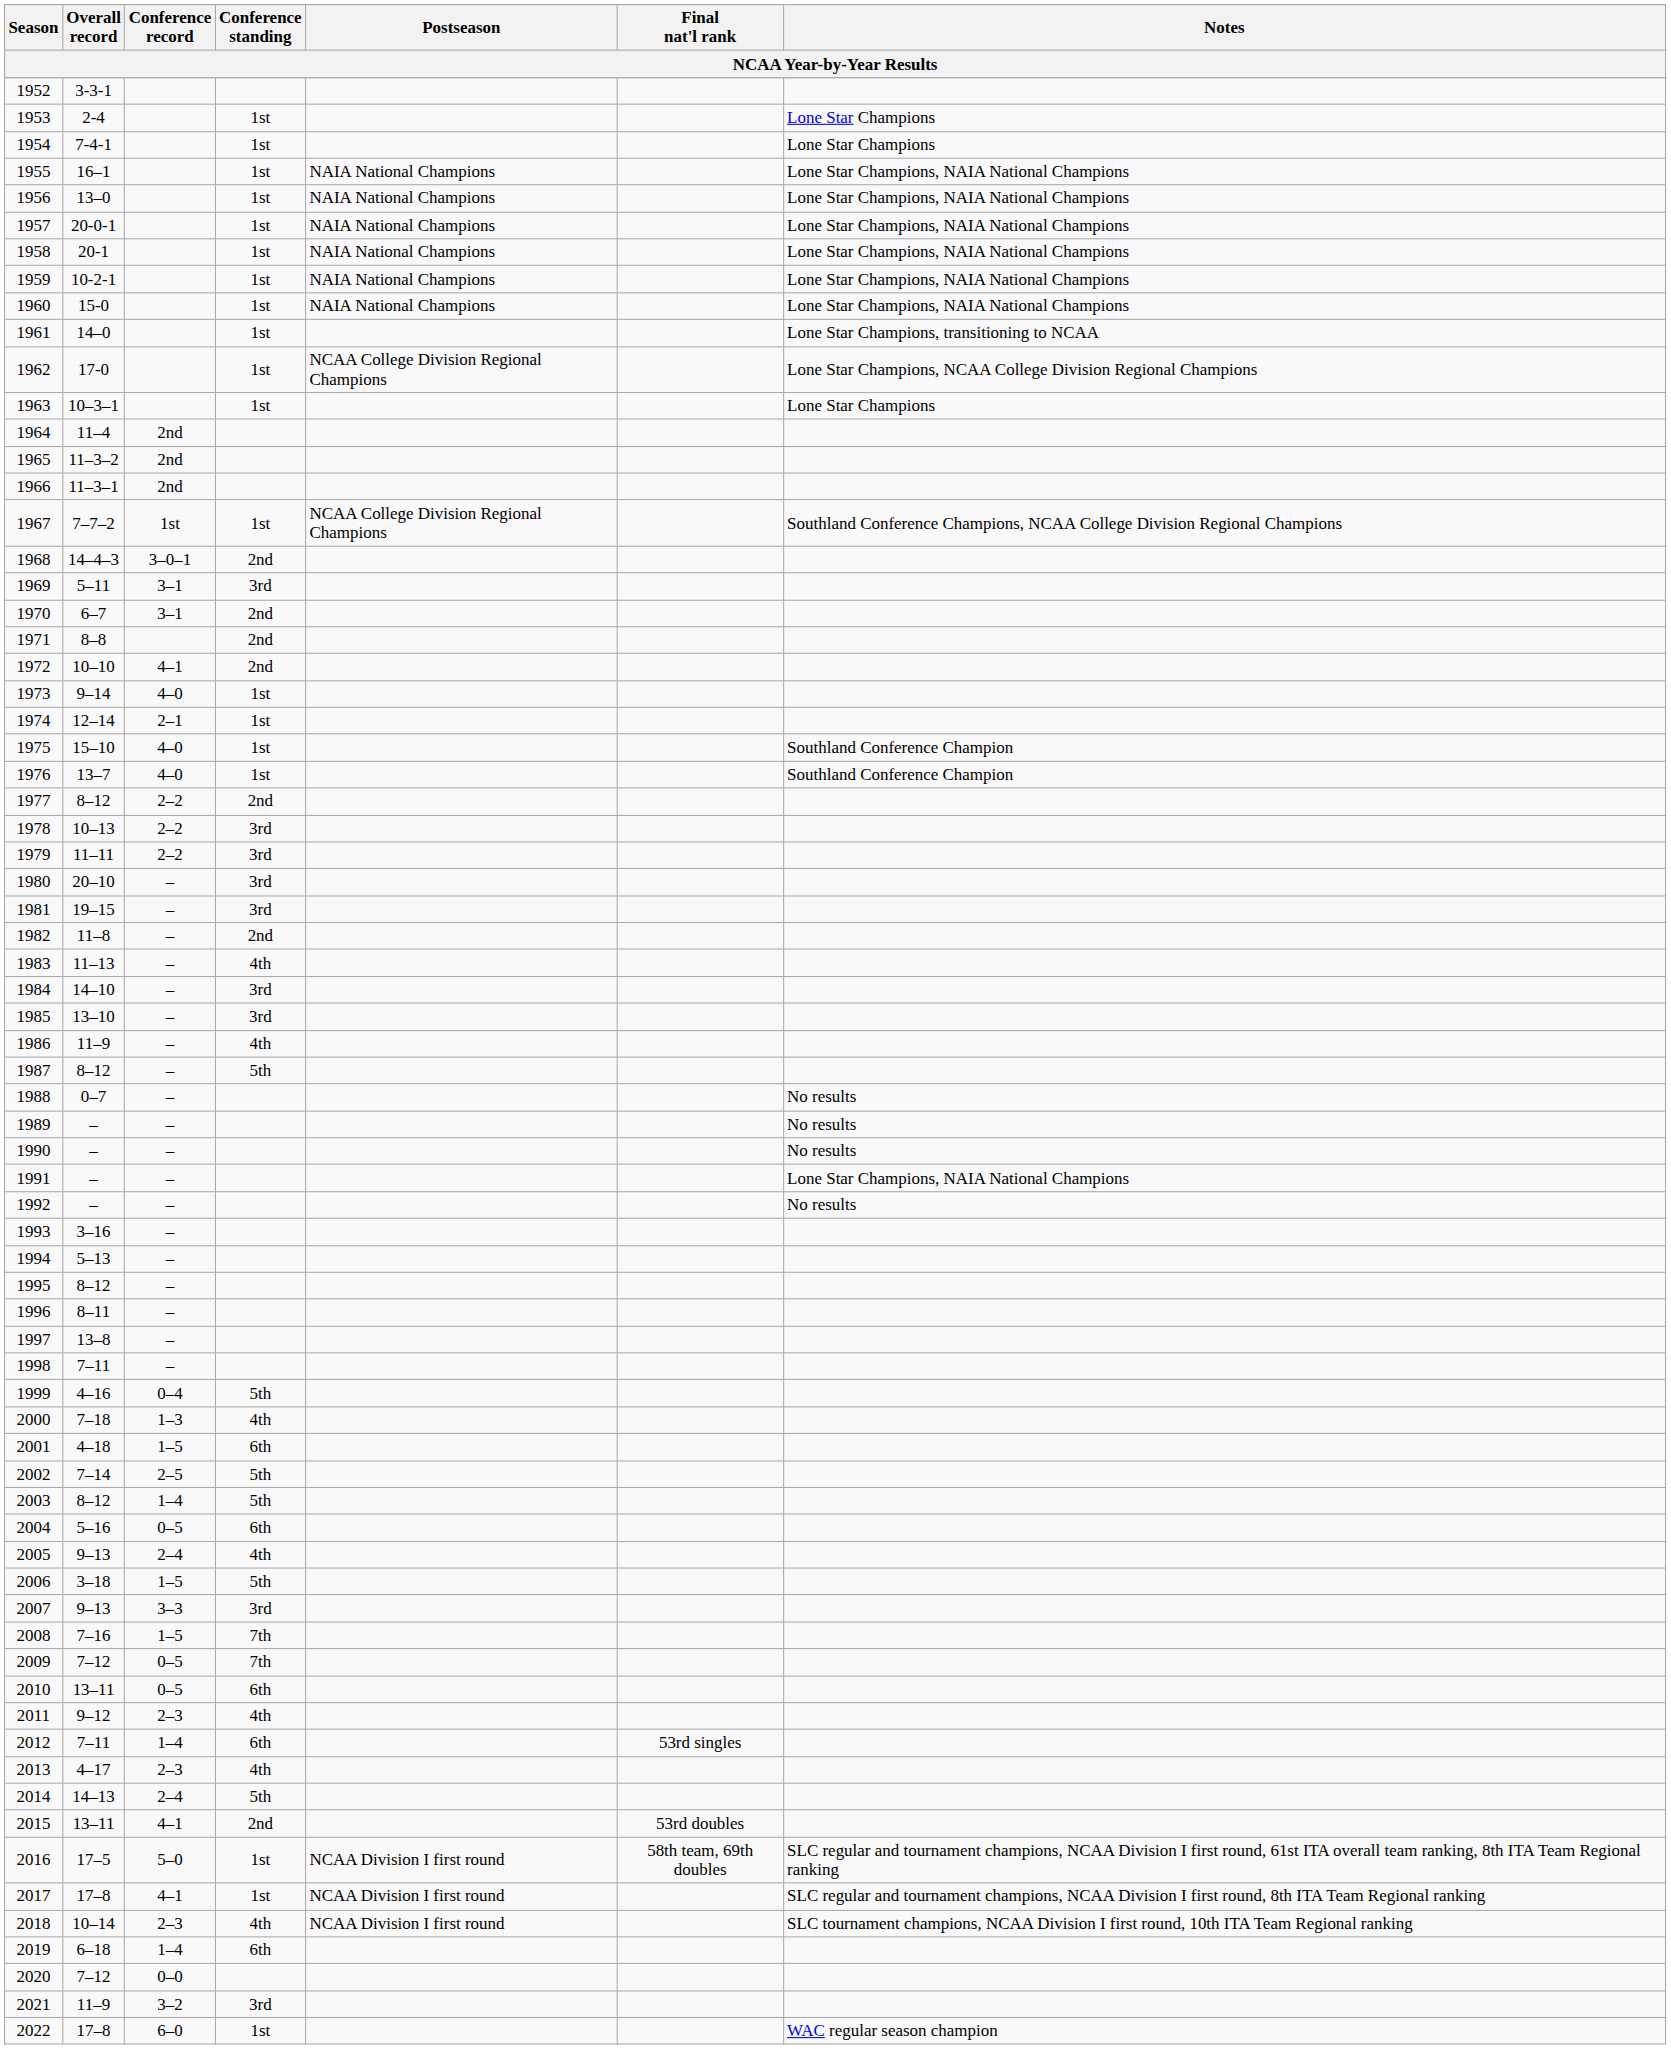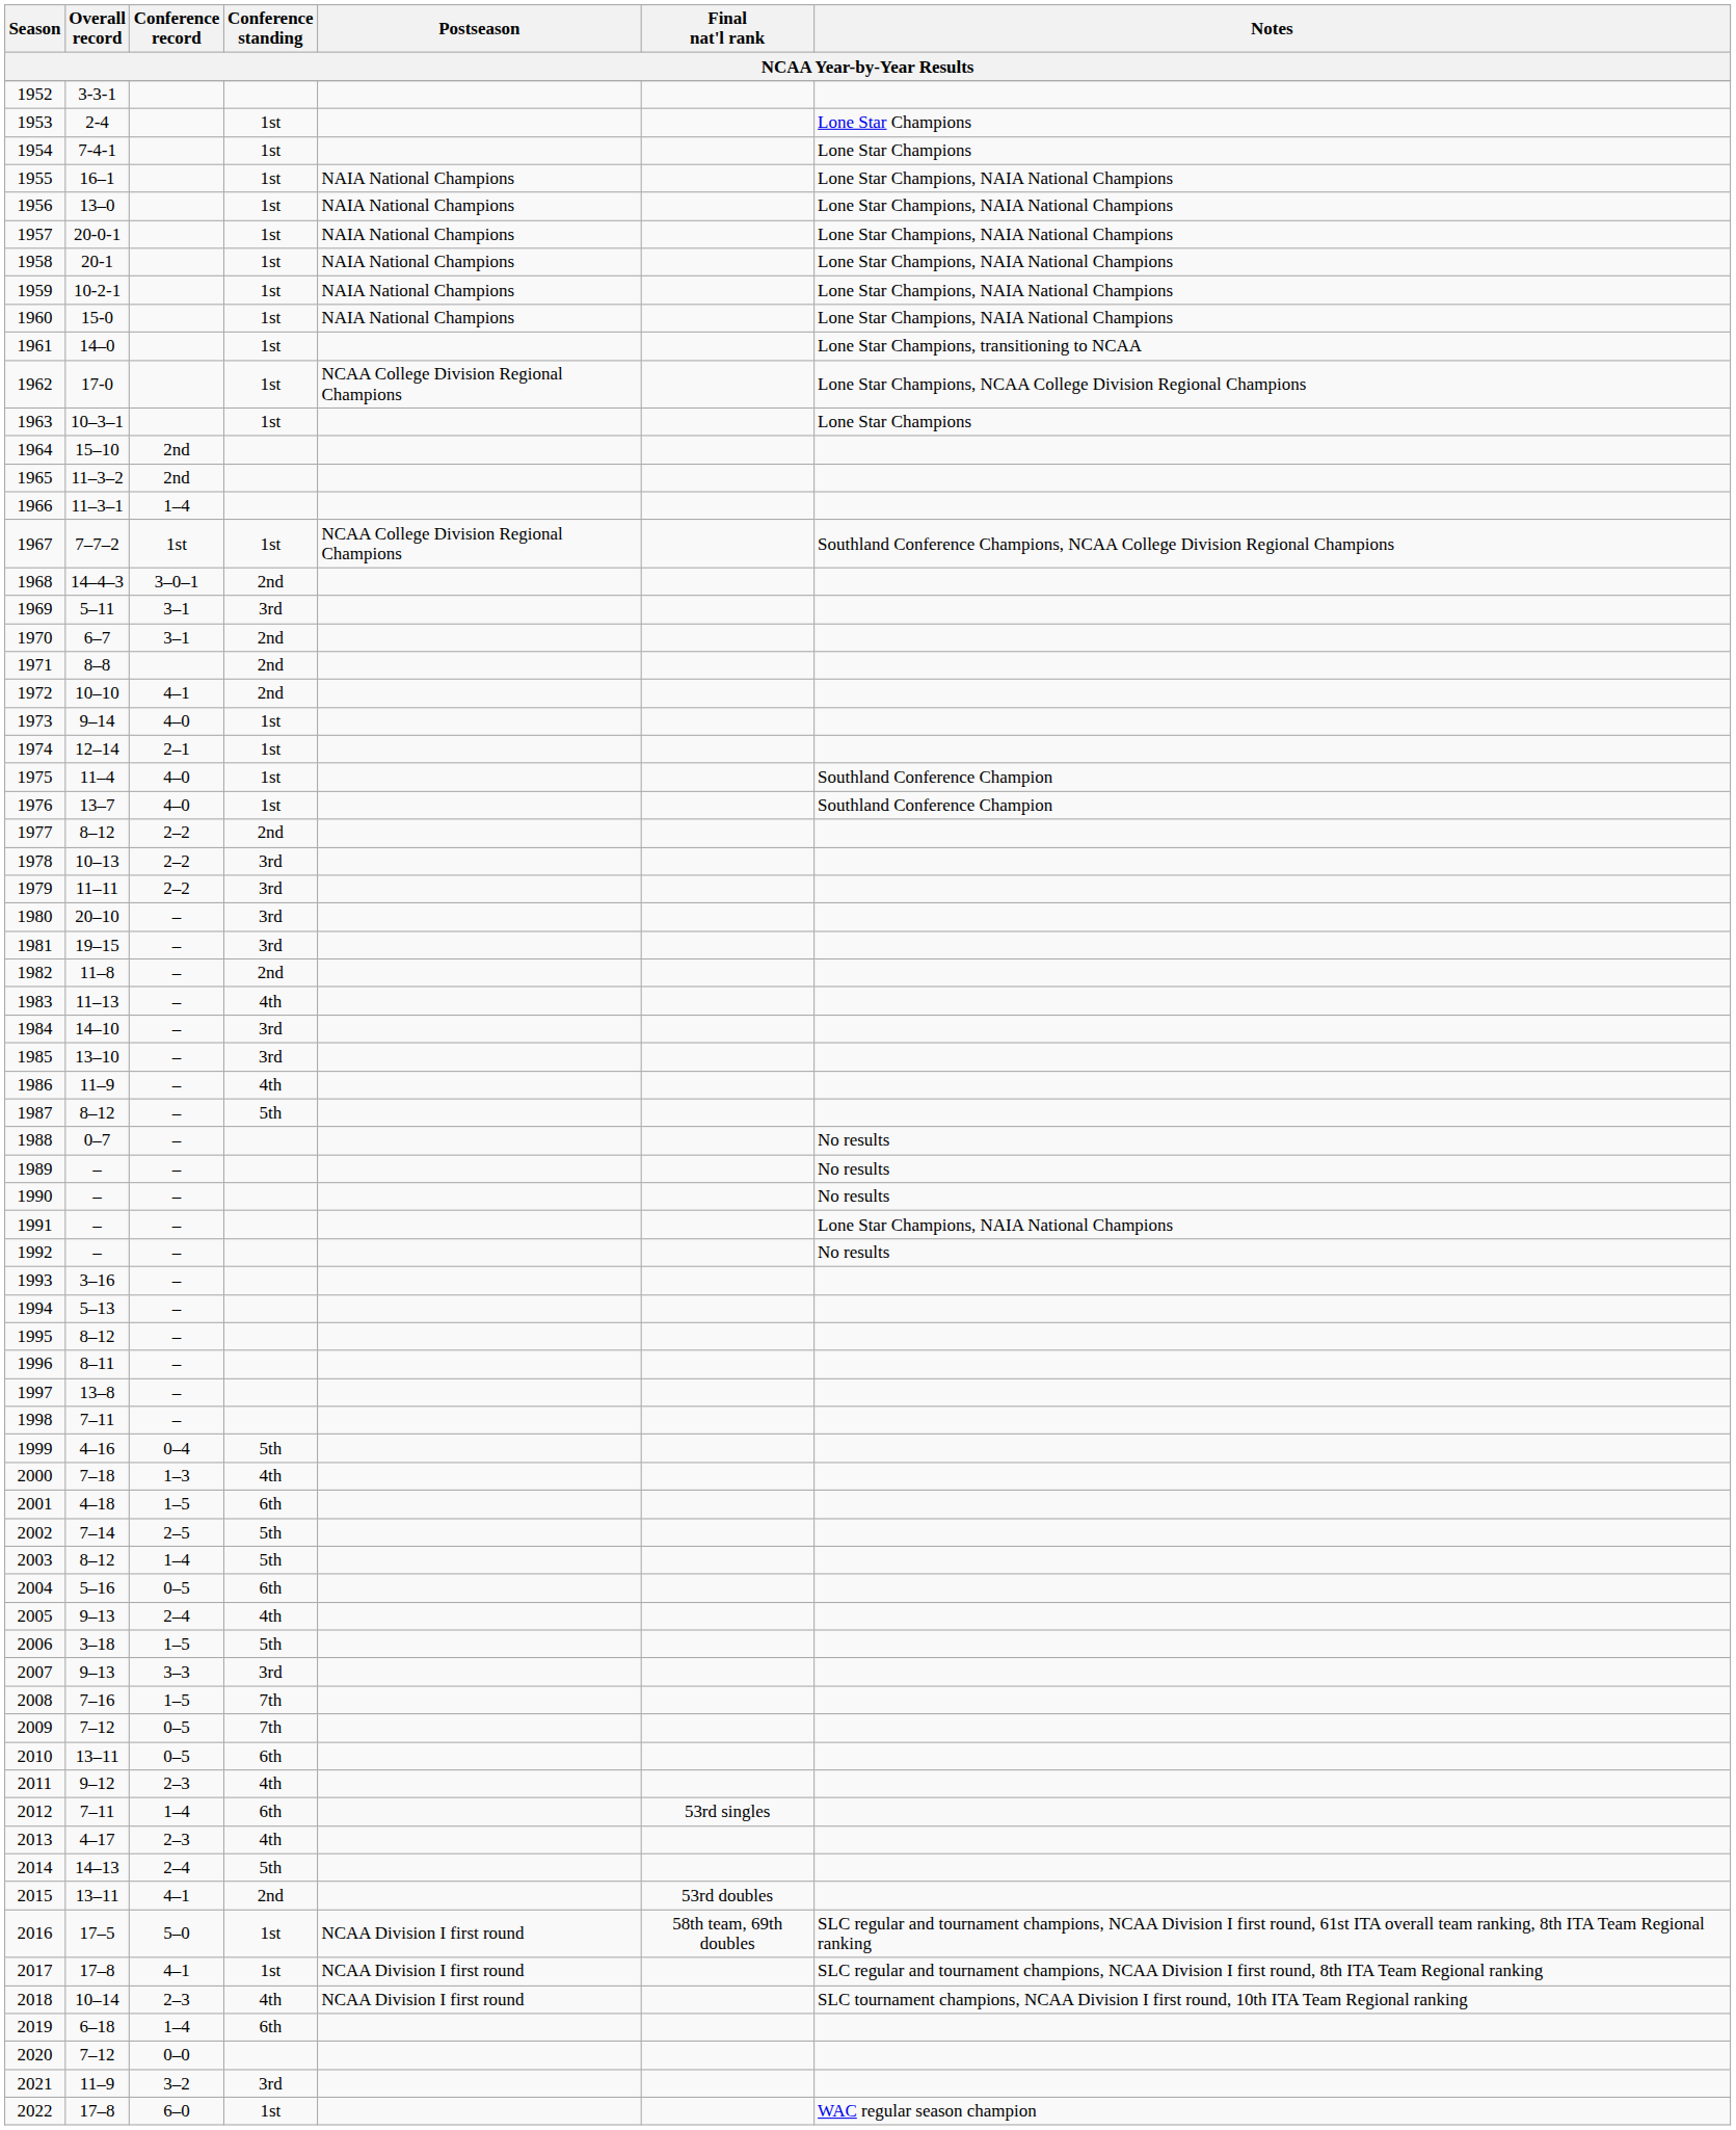1964 | Overall record: 11–4 -> 15–10
1966 | Conference record: 2nd -> 1–4
1975 | Overall record: 15–10 -> 11–4
